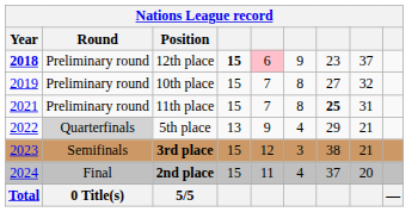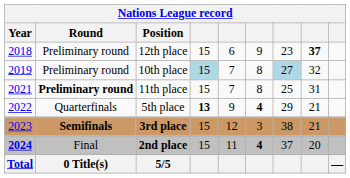12th place | Year: bold -> normal
12th place | column 4: bold -> normal
12th place | column 5: pink background -> no background
12th place | column 8: normal -> bold
10th place | column 4: no background -> lightblue background
10th place | column 7: no background -> lightblue background
11th place | Round: normal -> bold
11th place | column 7: bold -> normal
5th place | Round: lightgrey background -> no background
5th place | column 4: normal -> bold
5th place | column 6: normal -> bold
3rd place | Round: normal -> bold
2nd place | Year: normal -> bold
2nd place | column 6: normal -> bold
